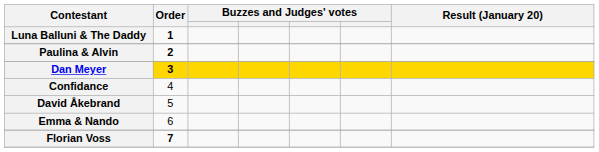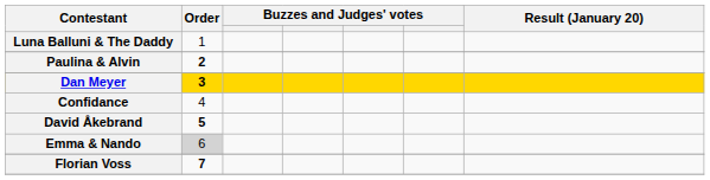Luna Balluni & The Daddy | Order: bold -> normal
David Åkebrand | Order: normal -> bold
Emma & Nando | Order: no background -> lightgrey background
